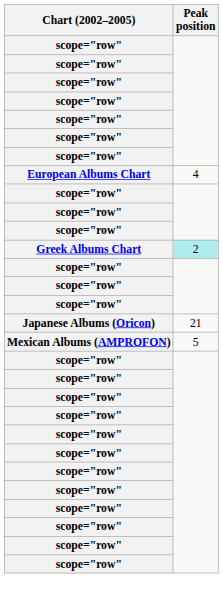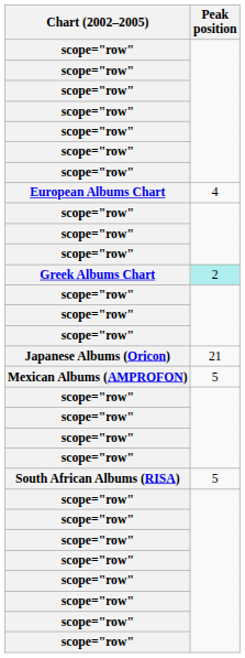+ row: South African Albums (RISA) | 5
